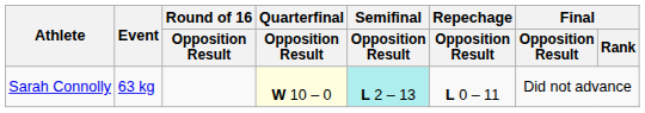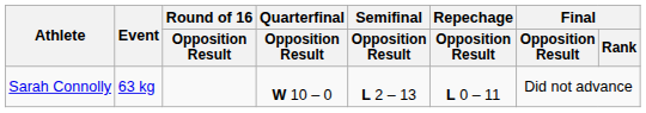Sarah Connolly | Quarterfinal / Opposition Result: lightyellow background -> no background
Sarah Connolly | Semifinal / Opposition Result: paleturquoise background -> no background
